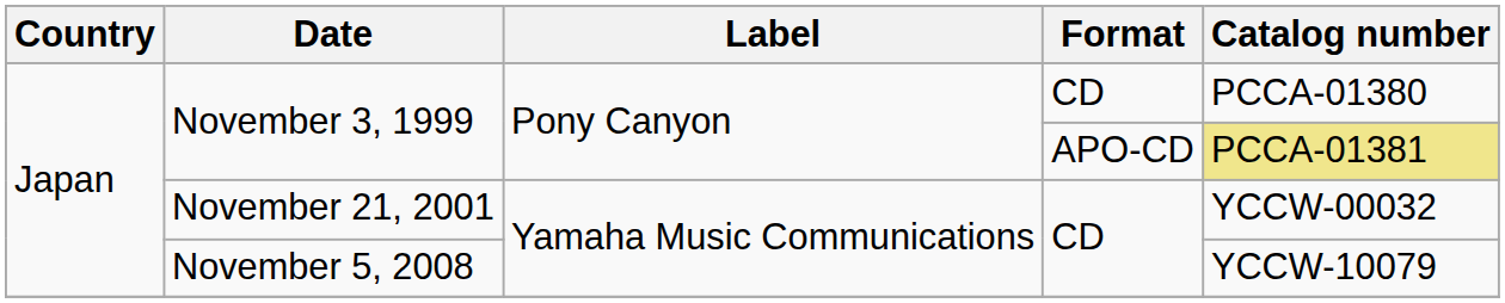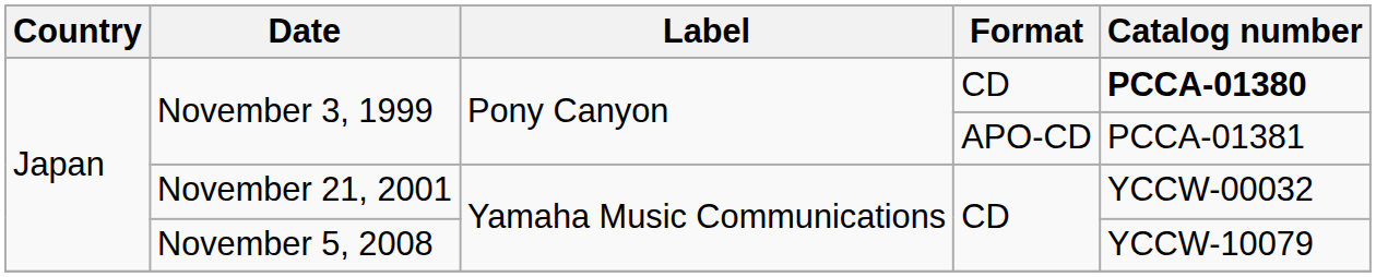November 3, 1999 / CD | Catalog number: normal -> bold
November 3, 1999 / APO-CD | Catalog number: khaki background -> no background
